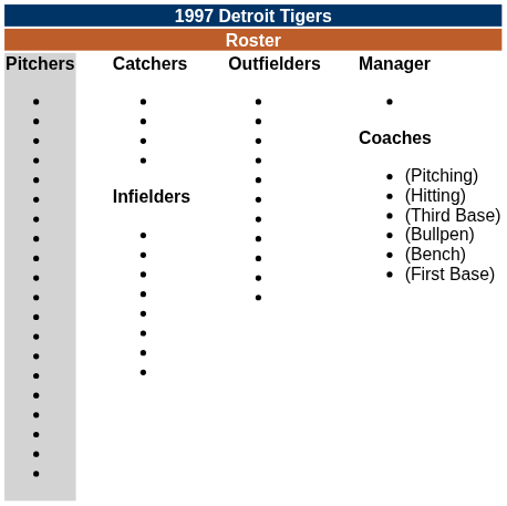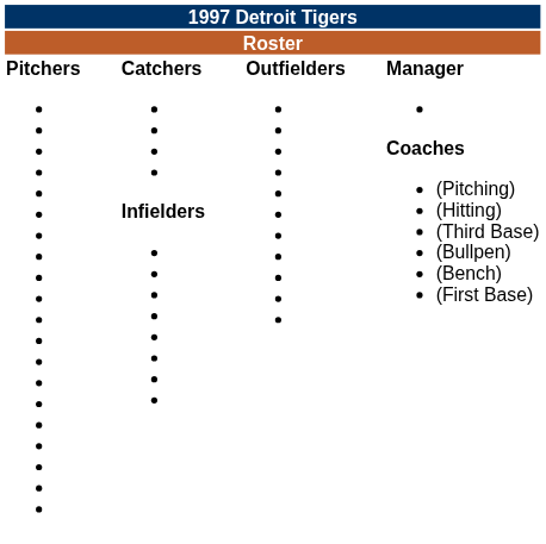Pitchers | column 1: lightgrey background -> no background
